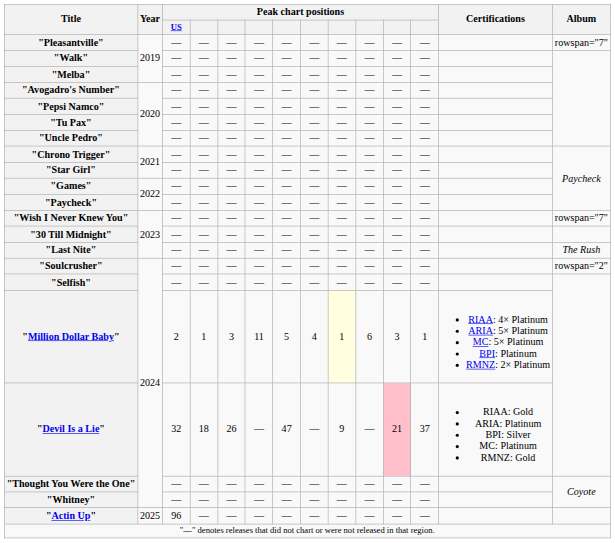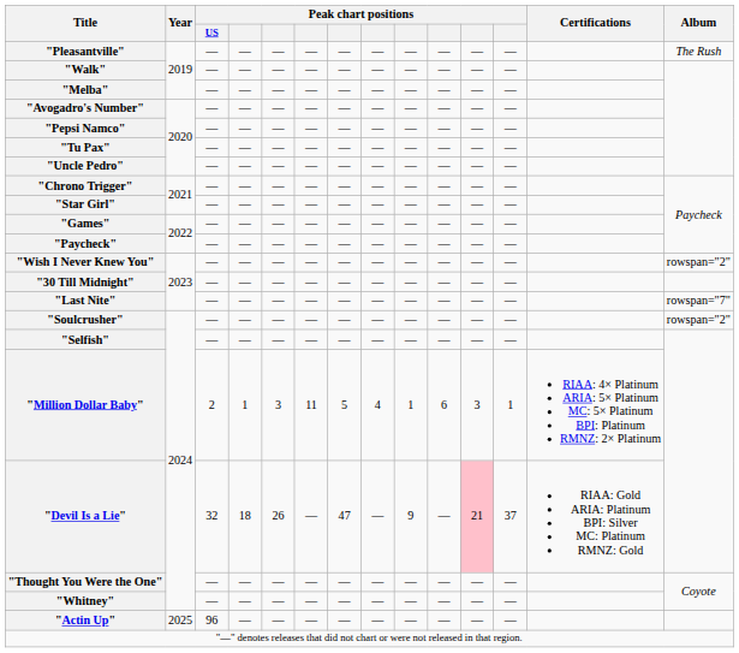"Pleasantville" | Album: rowspan="7" -> The Rush
"Wish I Never Knew You" | Album: rowspan="7" -> rowspan="2"
"Last Nite" | Album: The Rush -> rowspan="7"
"Million Dollar Baby" | column 9: lightyellow background -> no background
